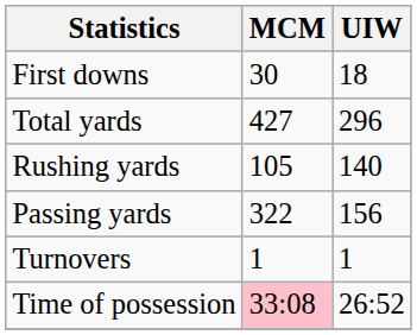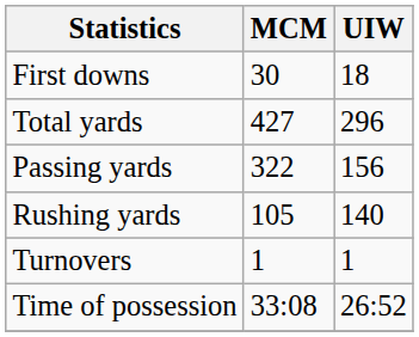rows swapped: Rushing yards <-> Passing yards
Time of possession | MCM: pink background -> no background
